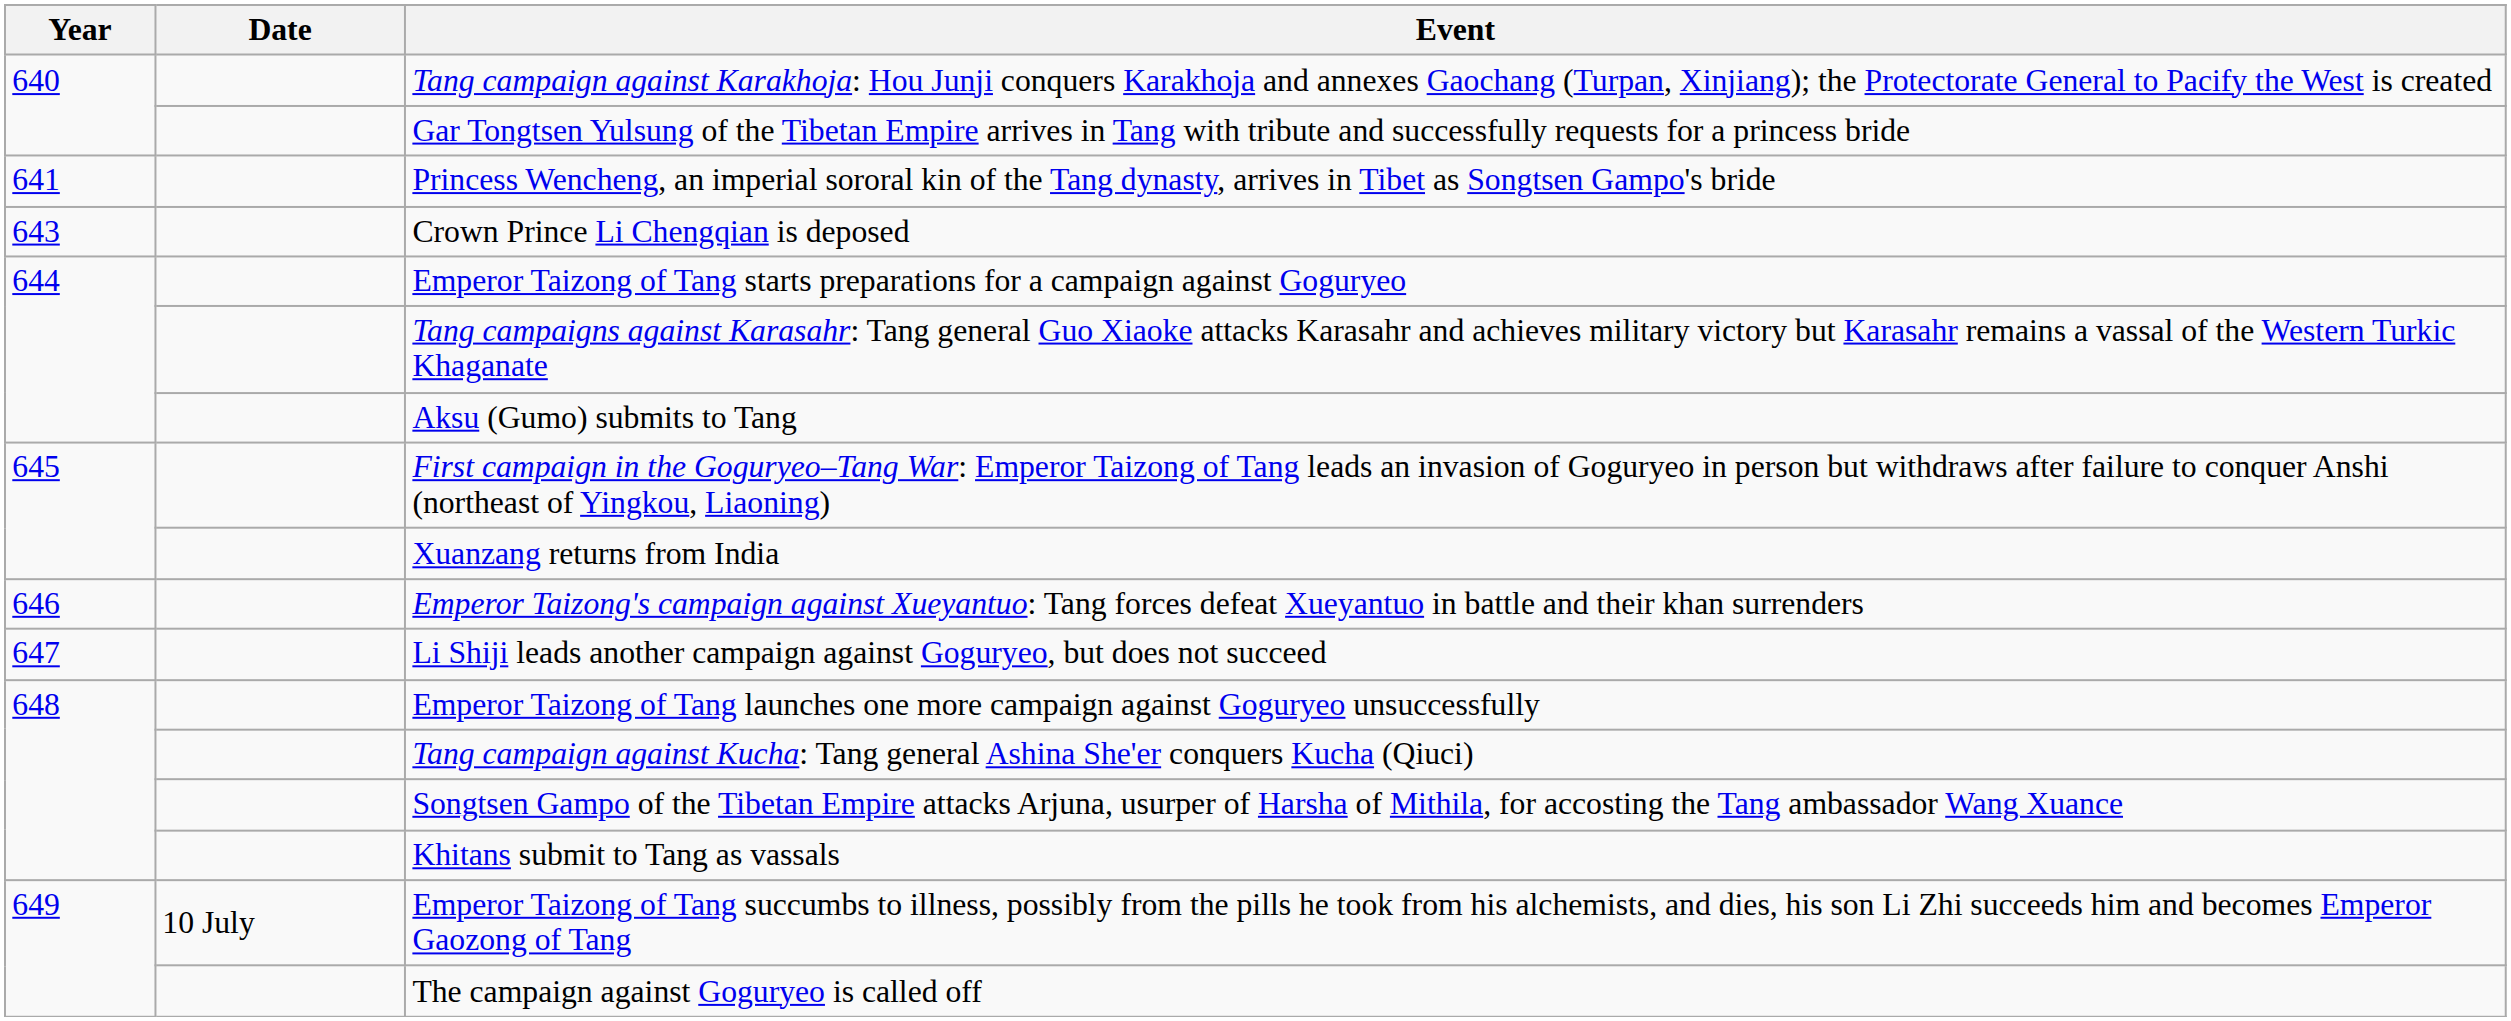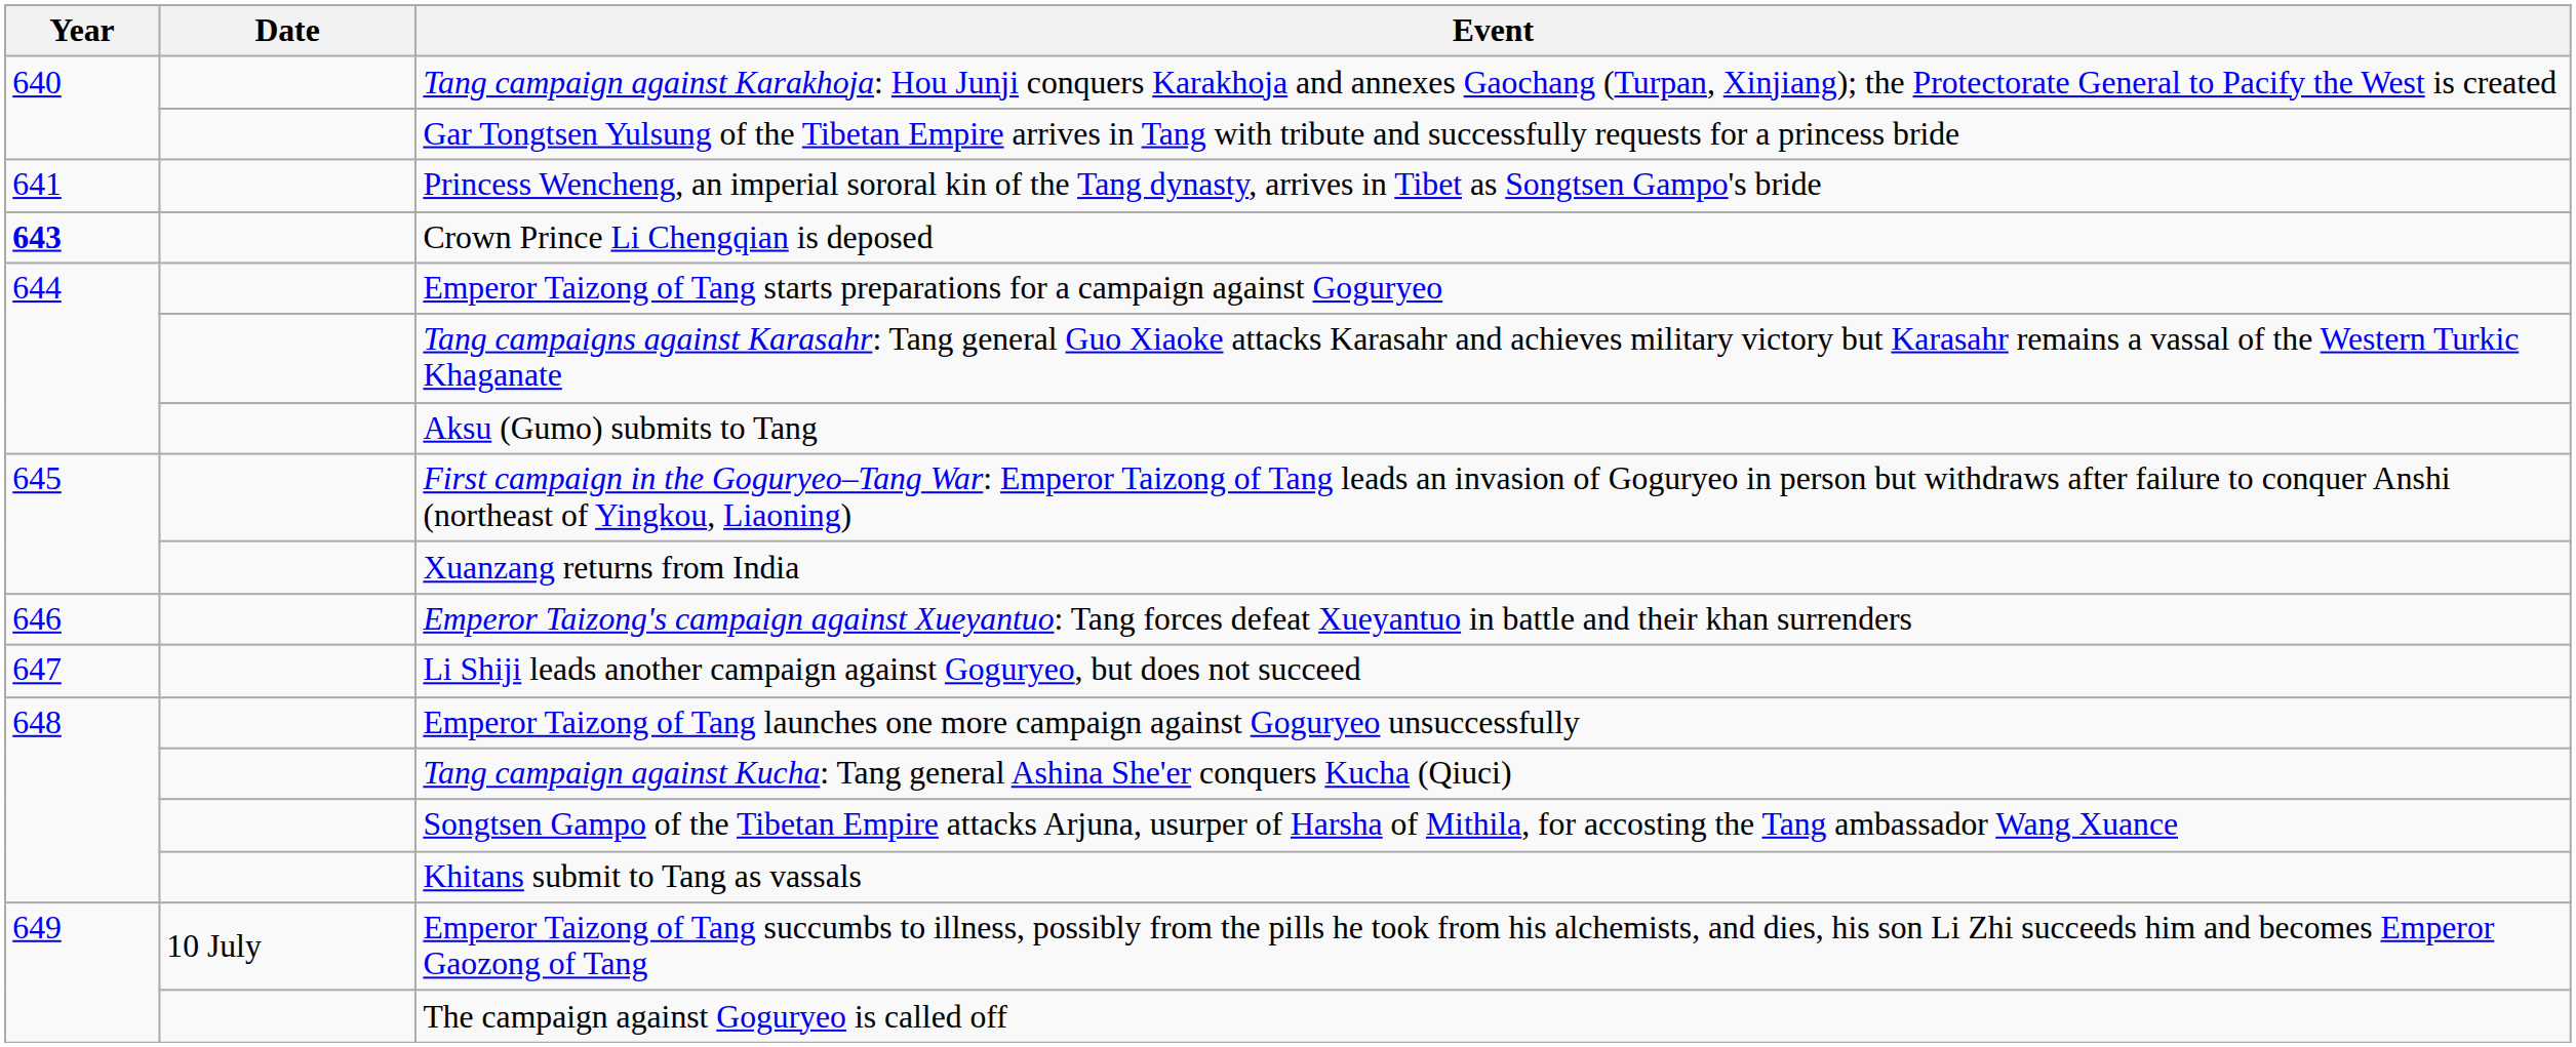Crown Prince Li Chengqian is deposed | Year: normal -> bold
